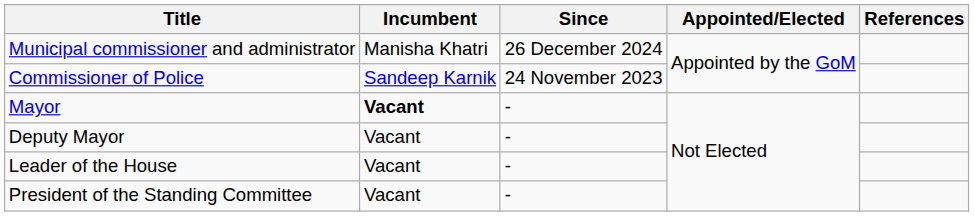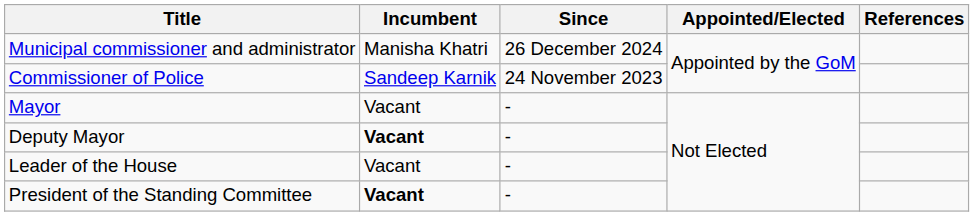Mayor | Incumbent: bold -> normal
Deputy Mayor | Incumbent: normal -> bold
President of the Standing Committee | Incumbent: normal -> bold
